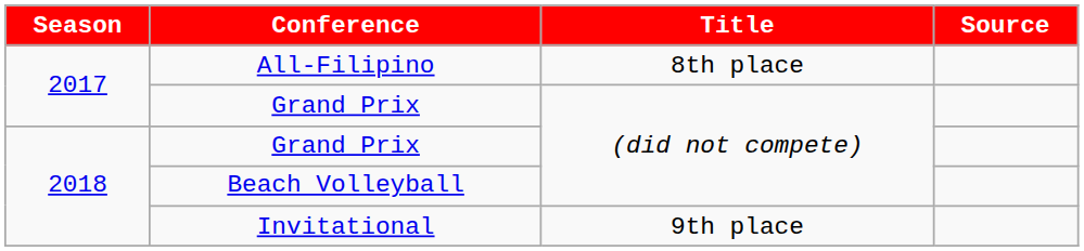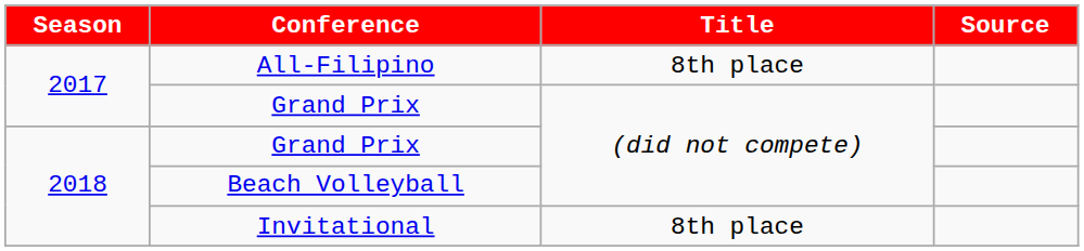Invitational | Title: 9th place -> 8th place
